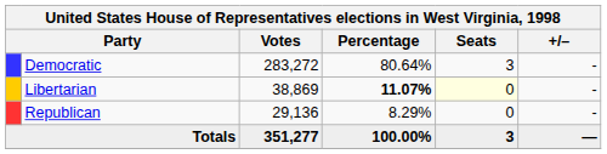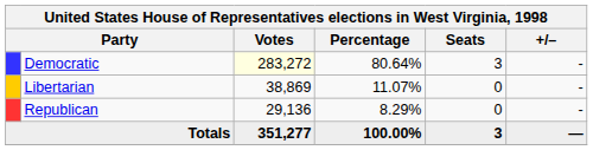Democratic | Votes: no background -> lightyellow background
Libertarian | Percentage: bold -> normal
Libertarian | Seats: lightyellow background -> no background
